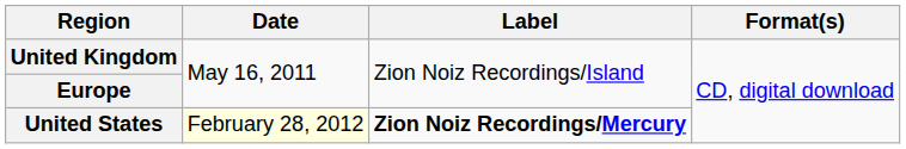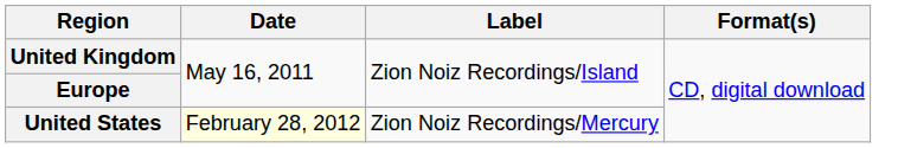United States | Label: bold -> normal
